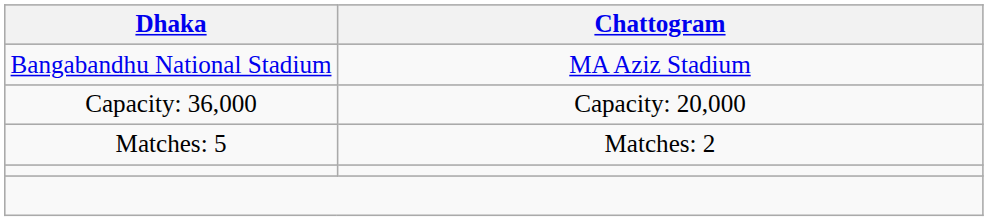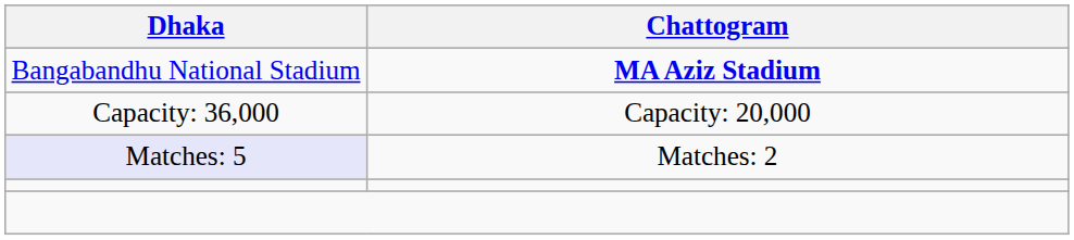Bangabandhu National Stadium | Chattogram: normal -> bold
Matches: 5 | Dhaka: no background -> lavender background
